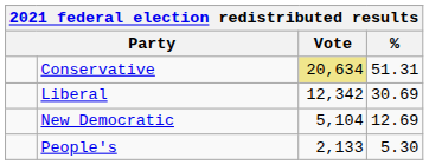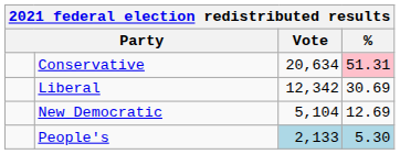Conservative | Vote: khaki background -> no background
Conservative | %: no background -> pink background
People's | Vote: no background -> lightblue background
People's | %: no background -> lightblue background
